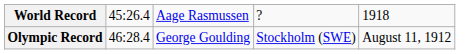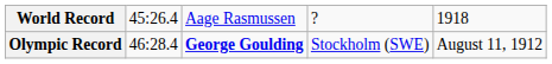Olympic Record | column 3: normal -> bold
